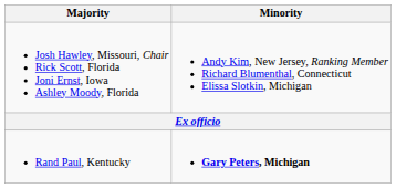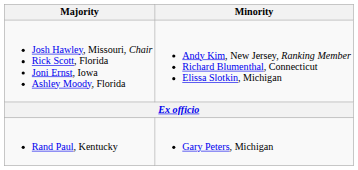Rand Paul, Kentucky | Minority: bold -> normal
